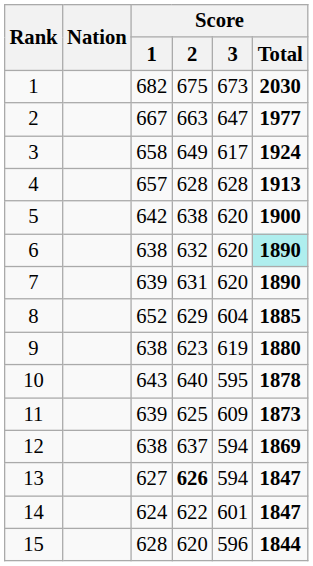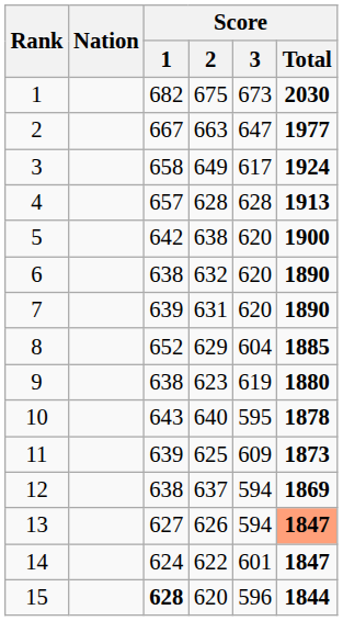6 | Score / Total: paleturquoise background -> no background
13 | Score / 2: bold -> normal
13 | Score / Total: no background -> lightsalmon background
15 | Score / 1: normal -> bold
